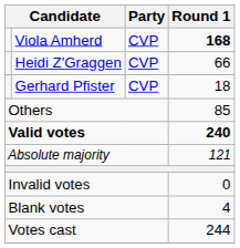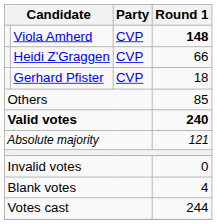Viola Amherd | Round 1: 168 -> 148
